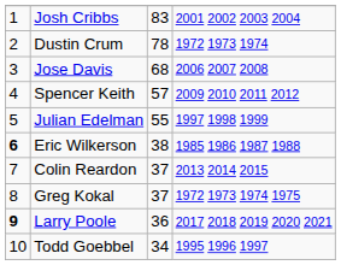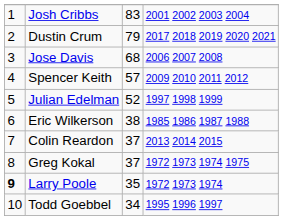Dustin Crum | column 3: 78 -> 79
Dustin Crum | column 4: 1972 1973 1974 -> 2017 2018 2019 2020 2021
Julian Edelman | column 3: 55 -> 52
Eric Wilkerson | column 1: bold -> normal
Larry Poole | column 3: 36 -> 35
Larry Poole | column 4: 2017 2018 2019 2020 2021 -> 1972 1973 1974
